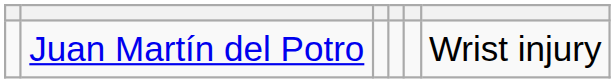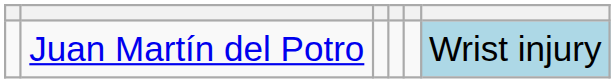Juan Martín del Potro | column 6: no background -> lightblue background
